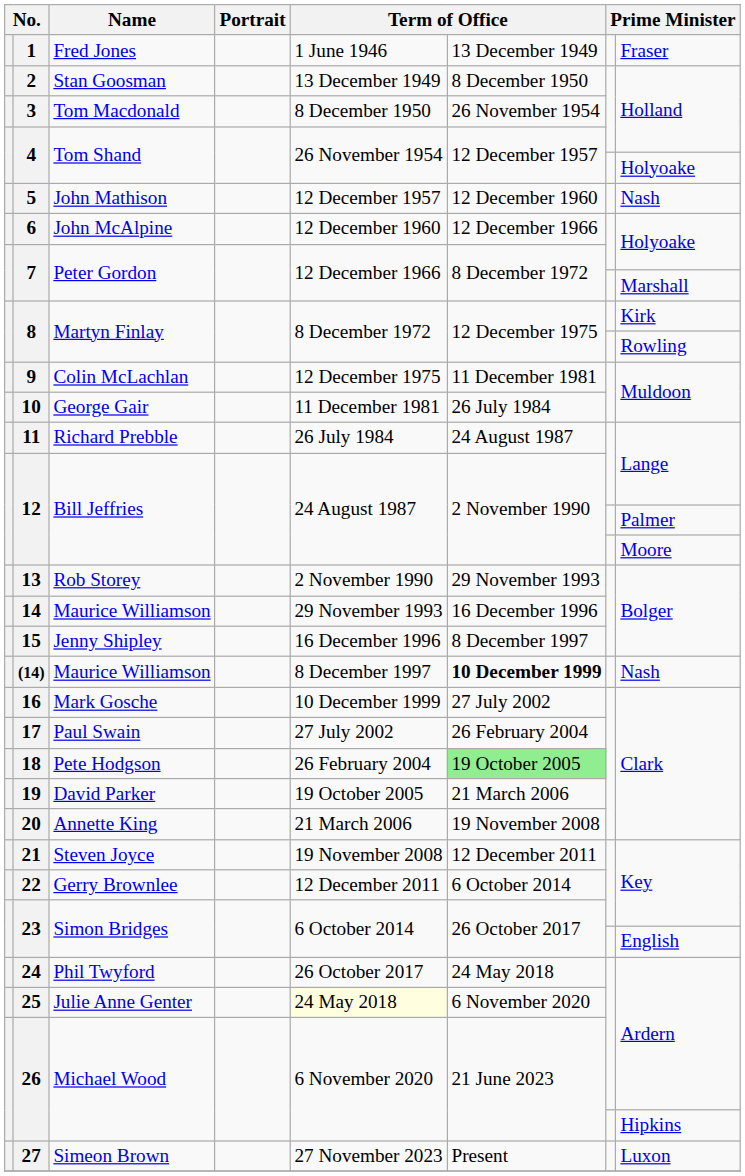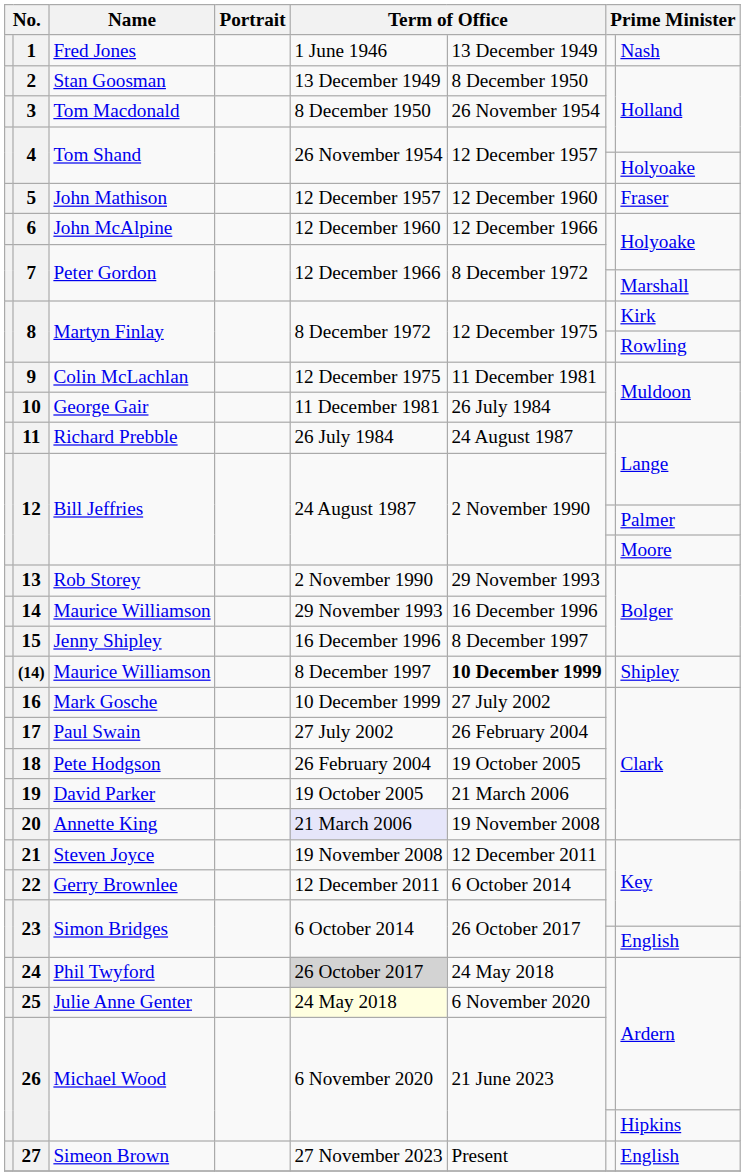1 | column 8: Fraser -> Nash
5 | column 8: Nash -> Fraser
(14) | column 8: Nash -> Shipley
18 | column 6: lightgreen background -> no background
20 | column 5: no background -> lavender background
24 | column 5: no background -> lightgrey background
27 | column 8: Luxon -> English
